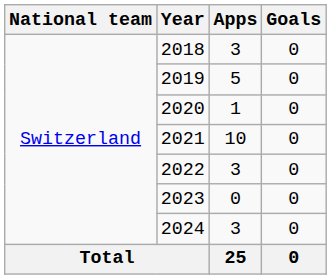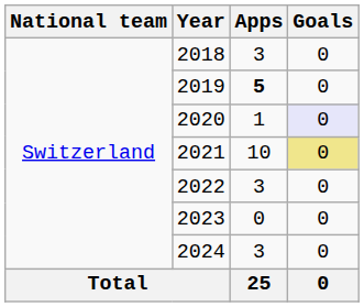2019 | Apps: normal -> bold
2020 | Goals: no background -> lavender background
2021 | Goals: no background -> khaki background
